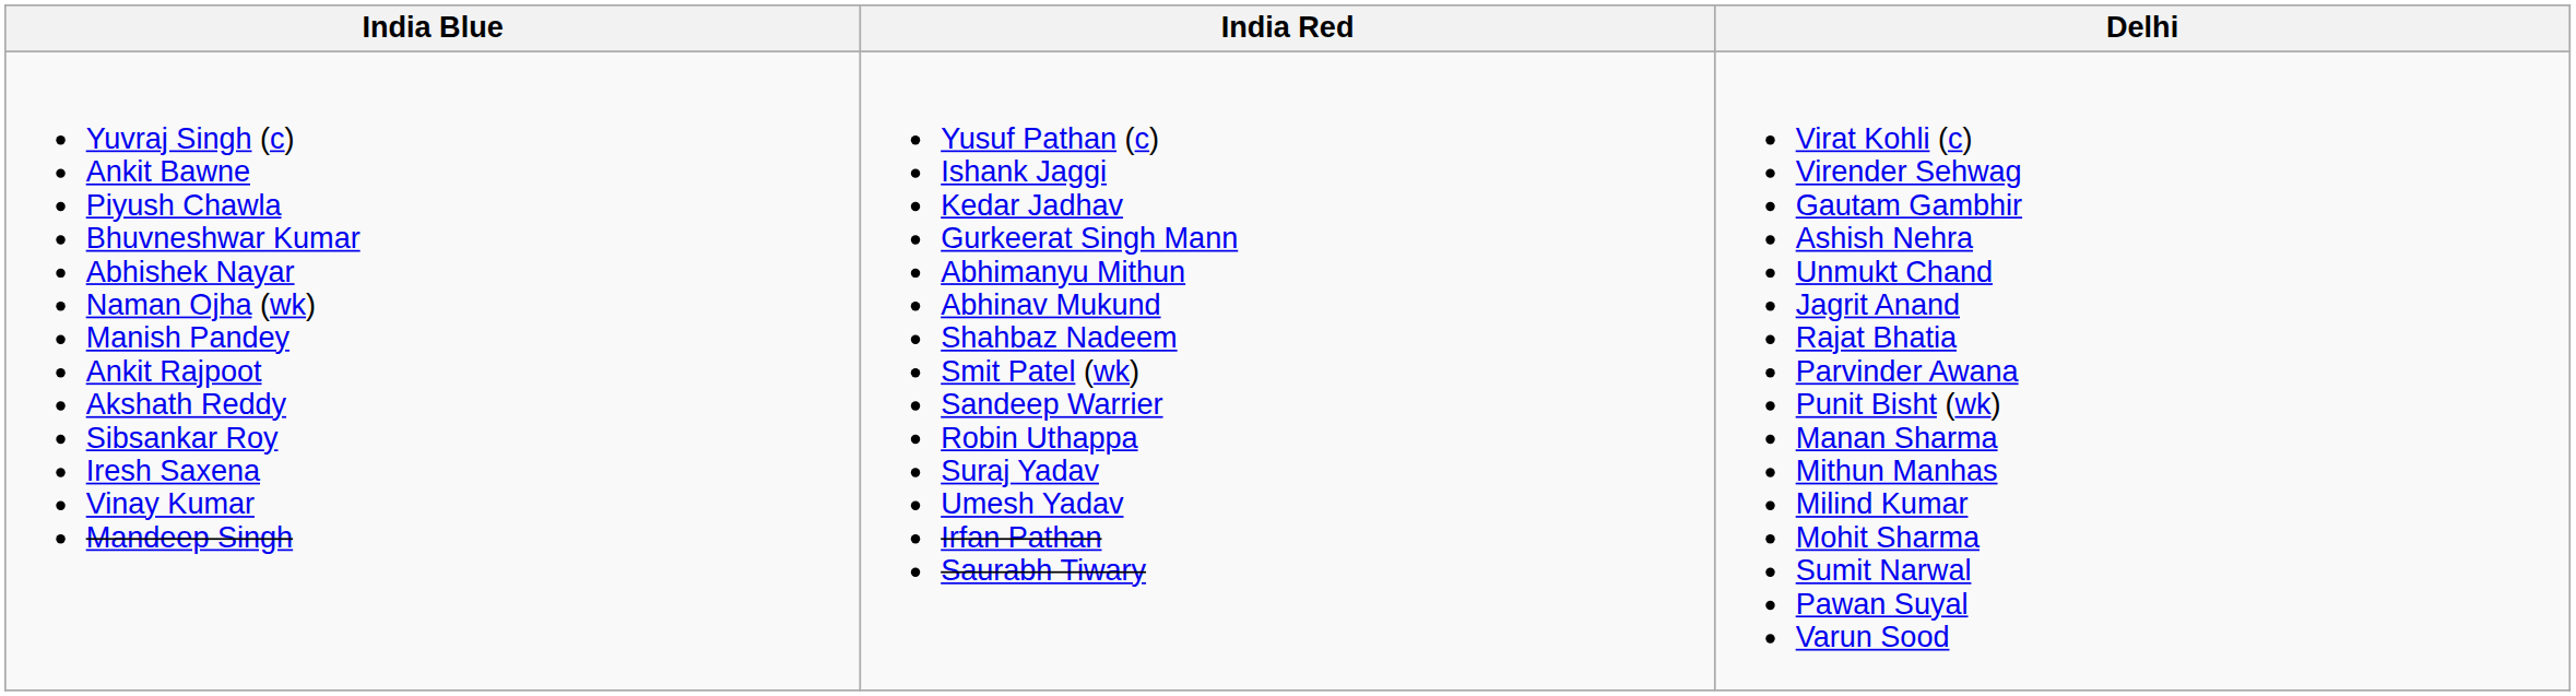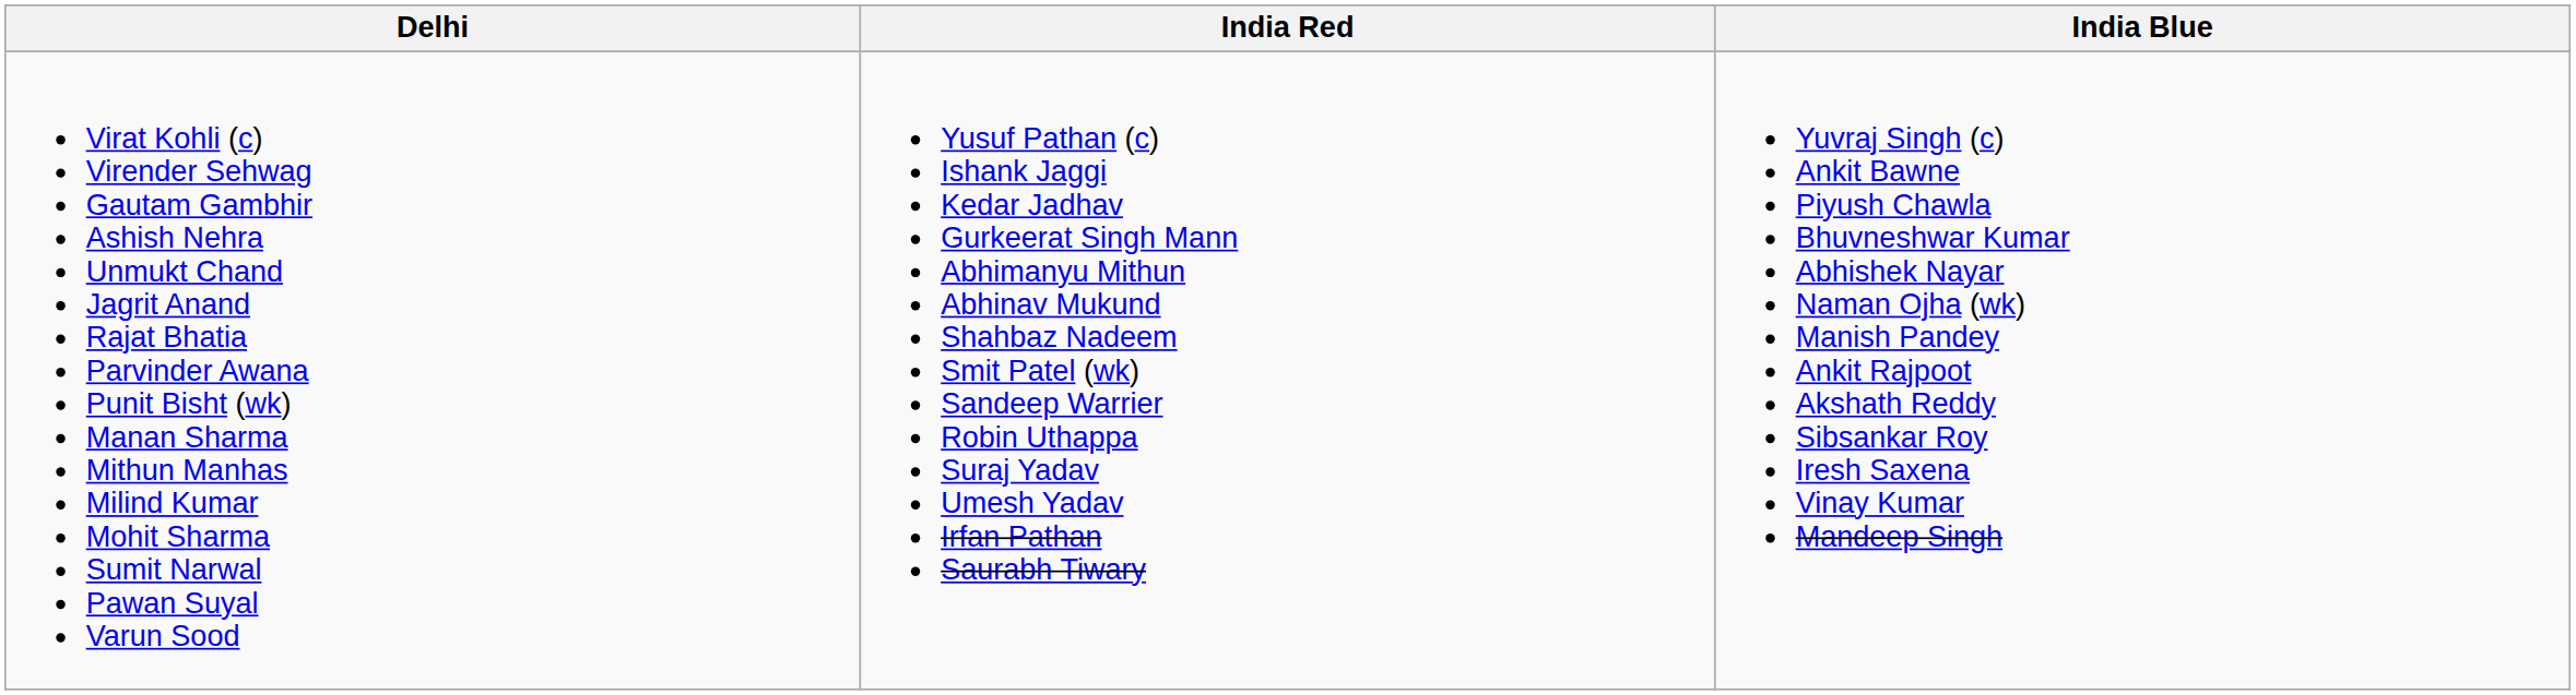columns swapped: India Blue <-> Delhi
